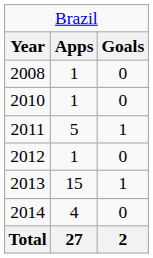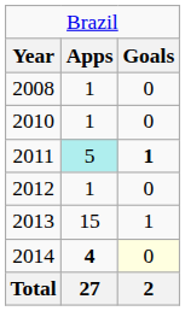2011 | column 2: no background -> paleturquoise background
2011 | column 3: normal -> bold
2014 | column 2: normal -> bold
2014 | column 3: no background -> lightyellow background
